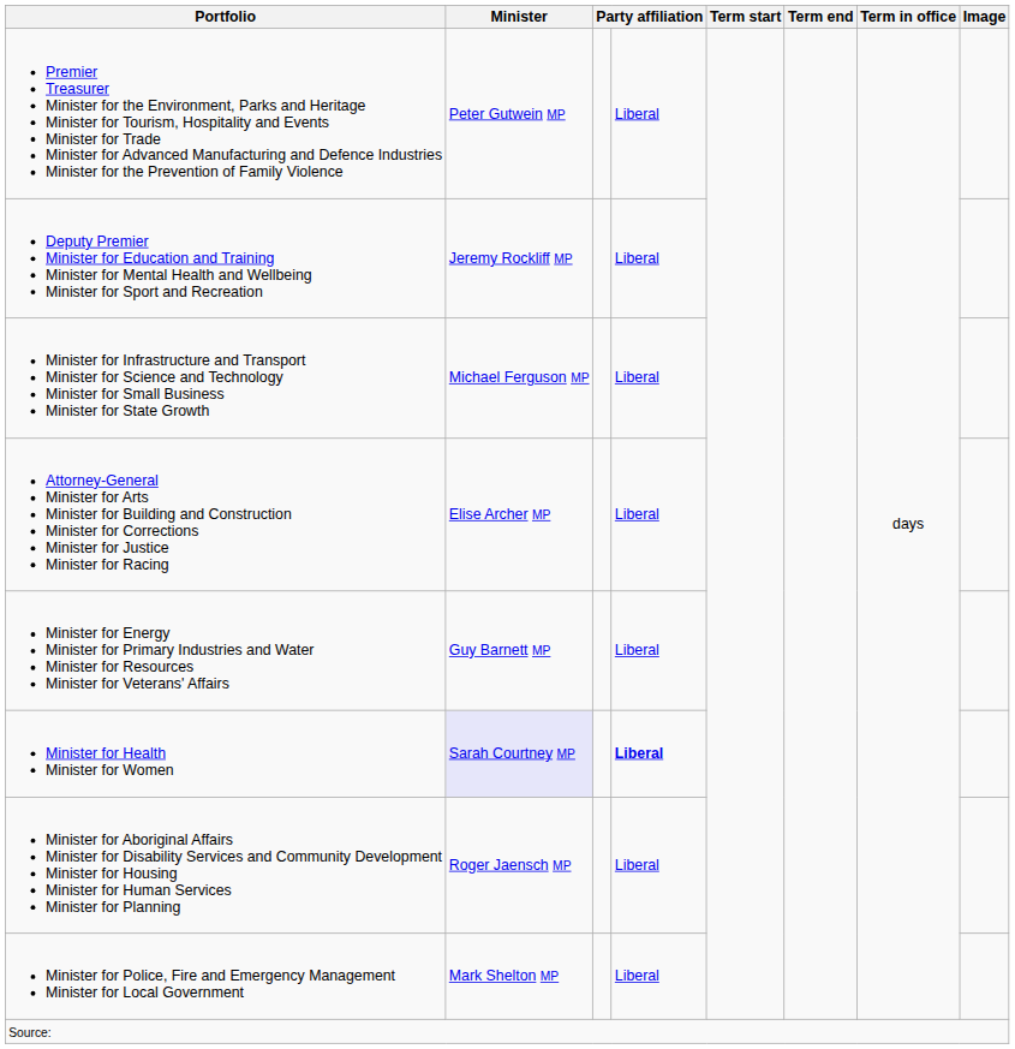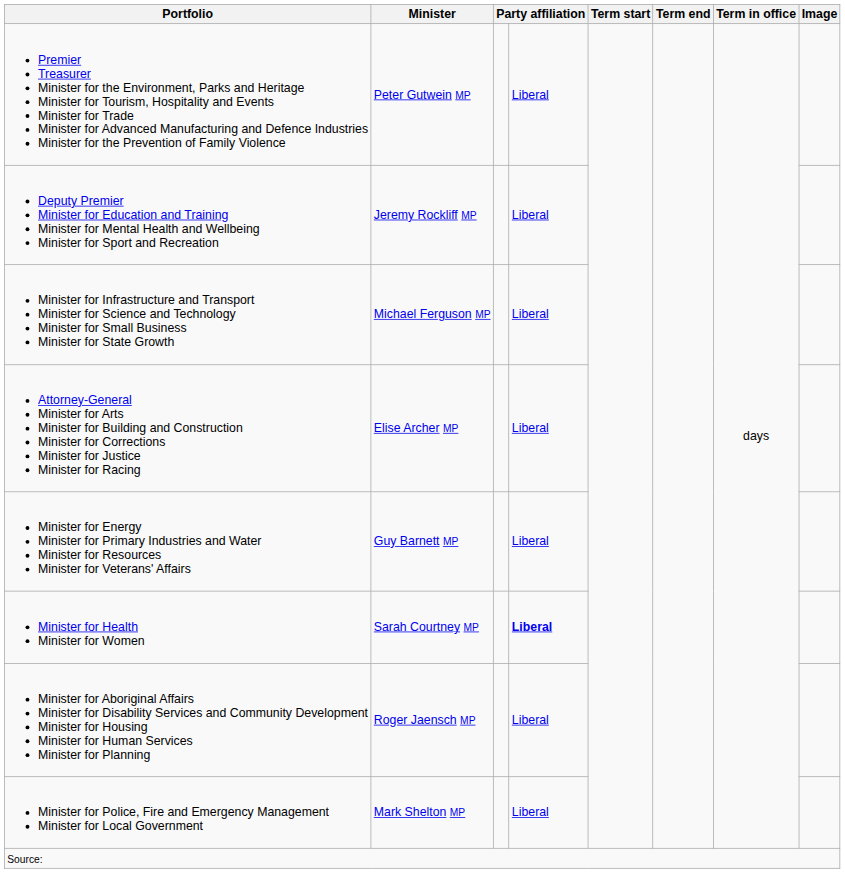Minister for Health Minister for Women | Minister: lavender background -> no background
